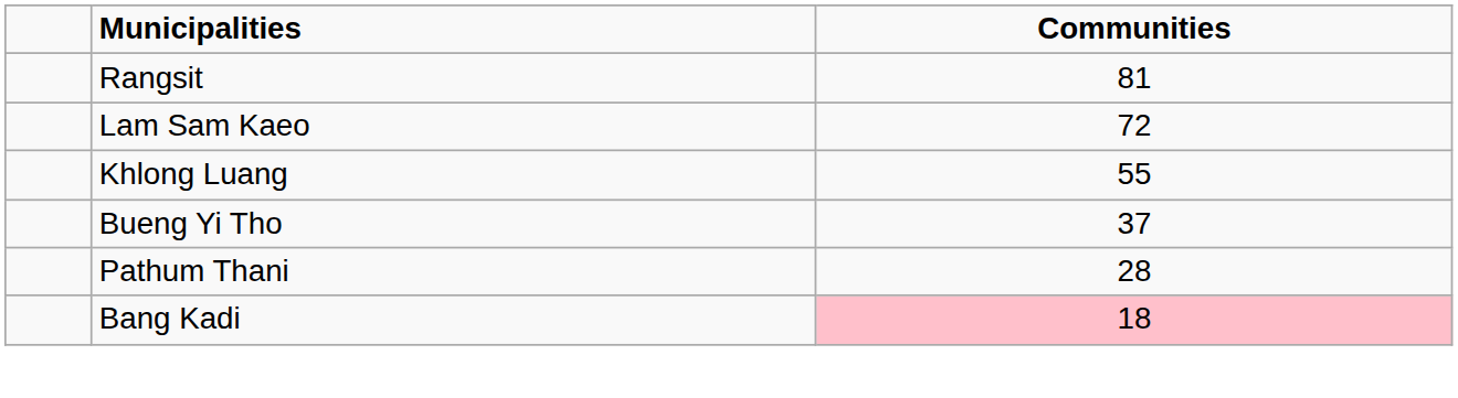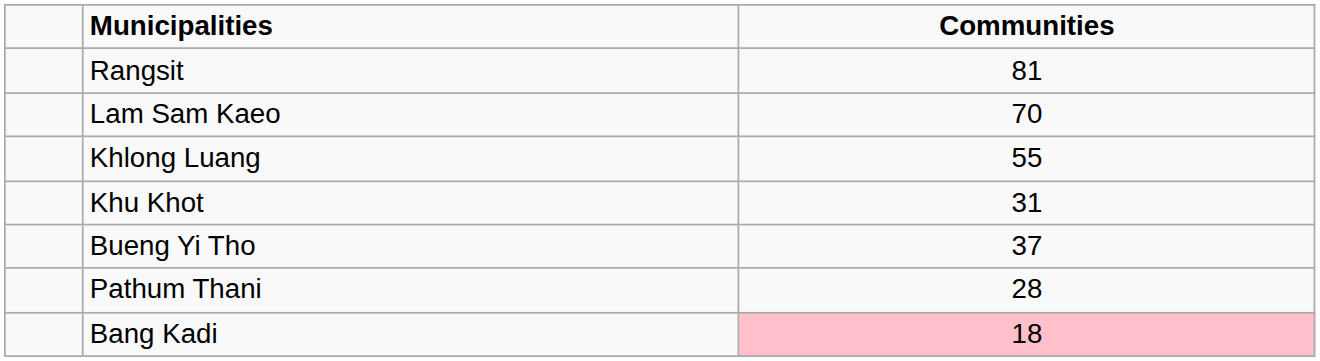Lam Sam Kaeo | Communities: 72 -> 70
+ row: Khu Khot | 31
